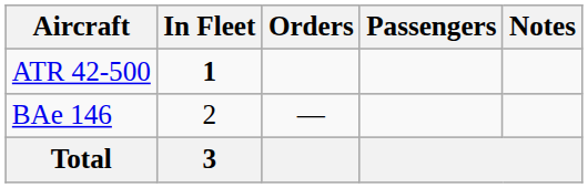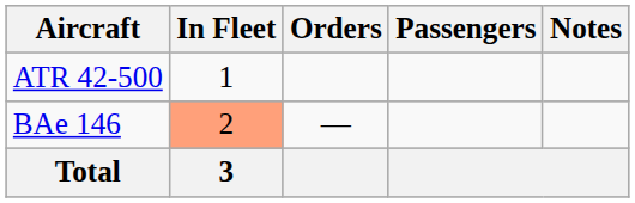ATR 42-500 | In Fleet: bold -> normal
BAe 146 | In Fleet: no background -> lightsalmon background
